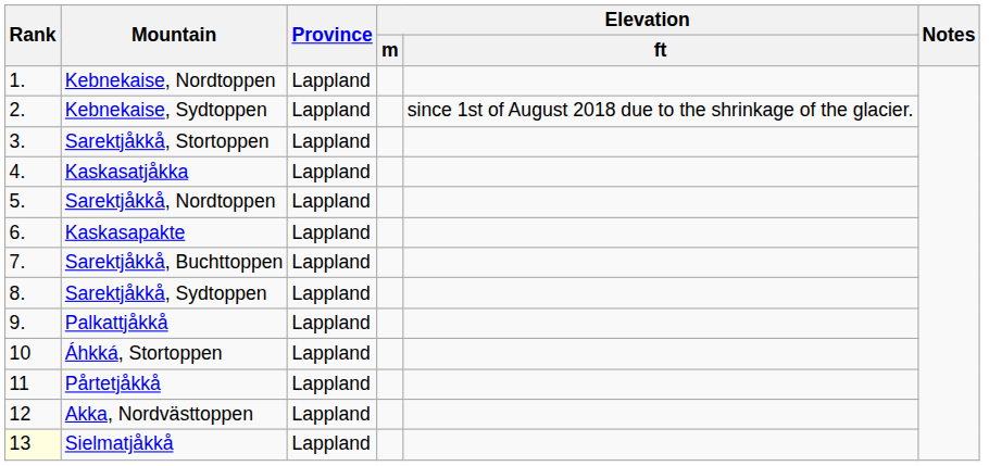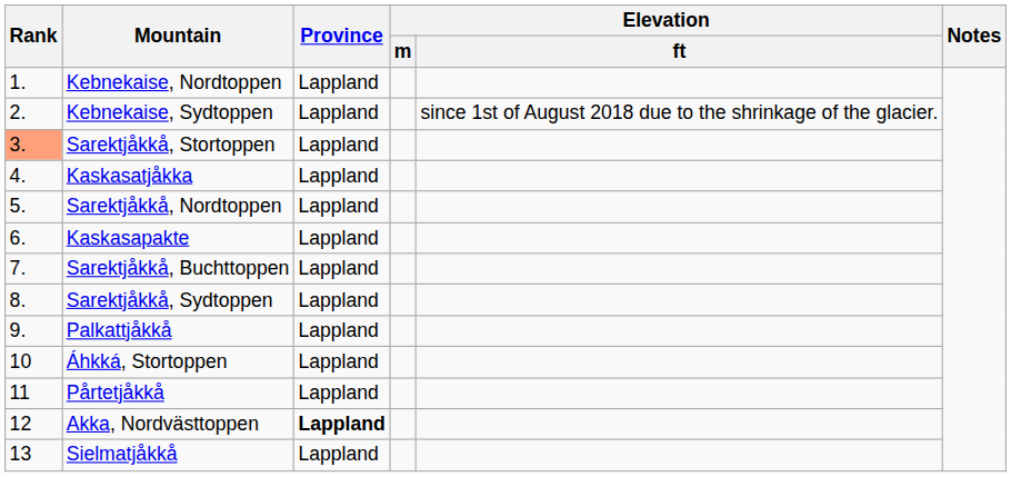Sarektjåkkå, Stortoppen | Rank: no background -> lightsalmon background
Akka, Nordvästtoppen | Province: normal -> bold
Sielmatjåkkå | Rank: lightyellow background -> no background
